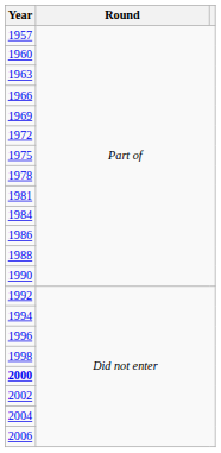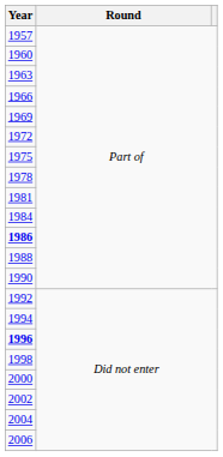1986 | Year: normal -> bold
1996 | Year: normal -> bold
2000 | Year: bold -> normal
